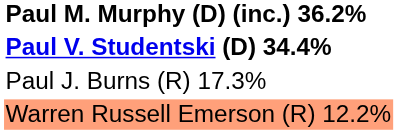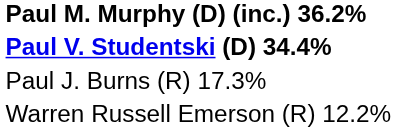row 4 | column 1: lightsalmon background -> no background
